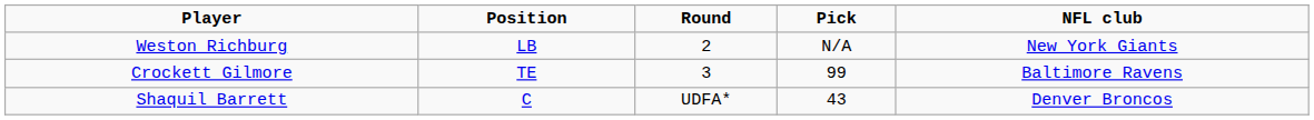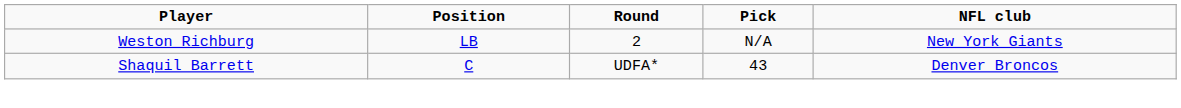- row: Crockett Gilmore | TE | 3 | 99 | Baltimore Ravens
